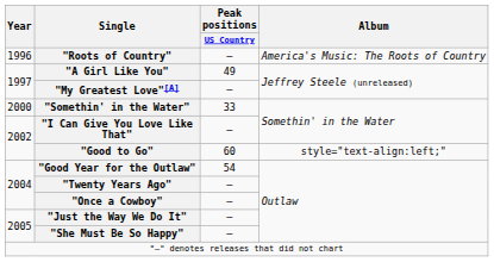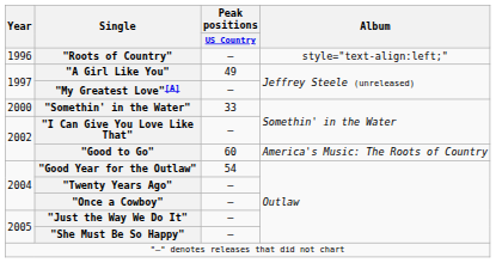"Roots of Country" | Album: America's Music: The Roots of Country -> style="text-align:left;"
"Good to Go" | Album: style="text-align:left;" -> America's Music: The Roots of Country
